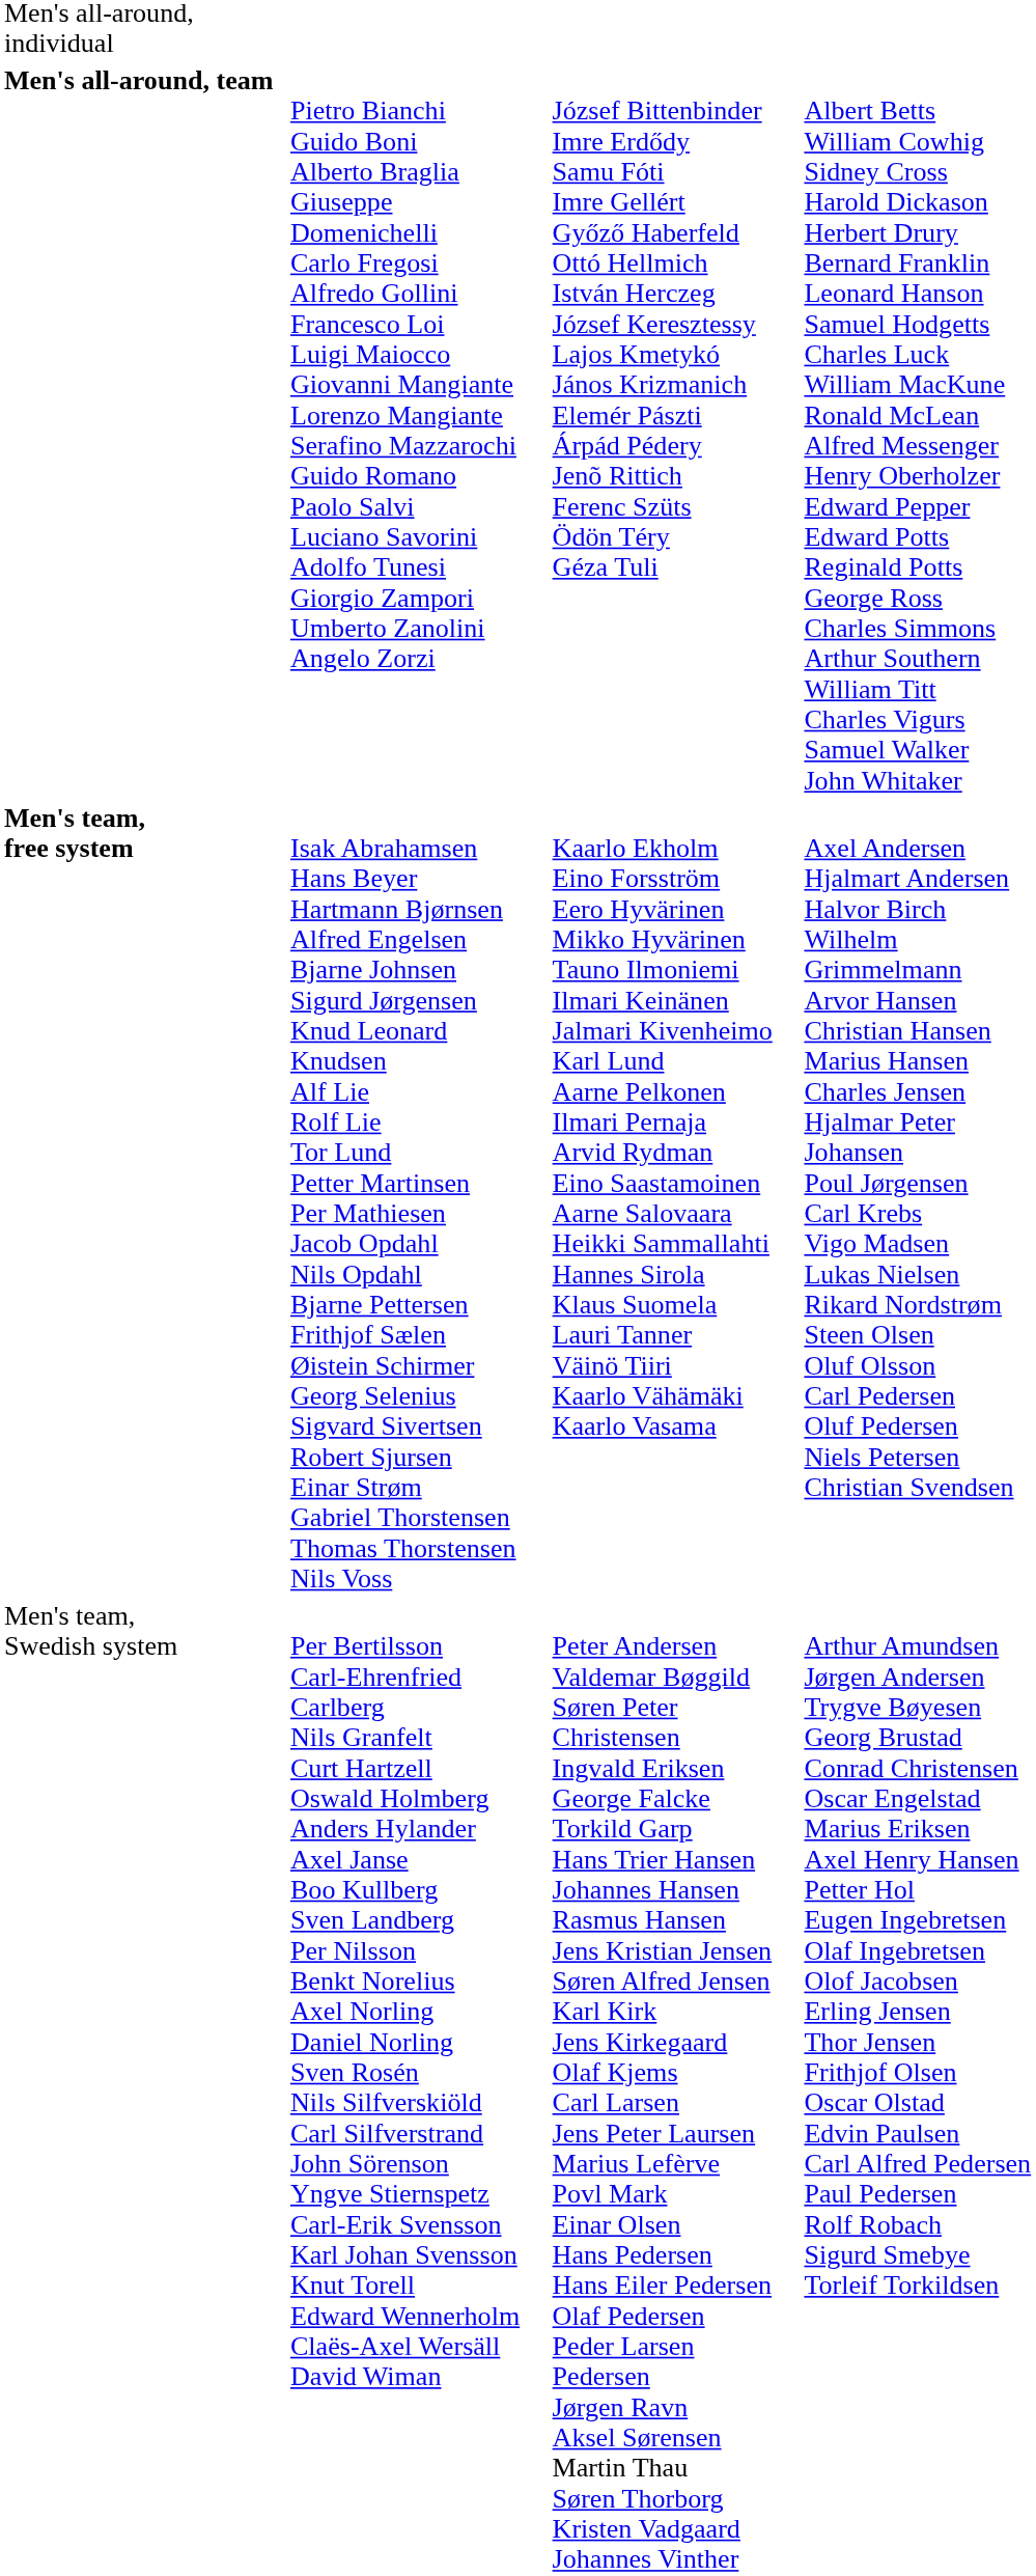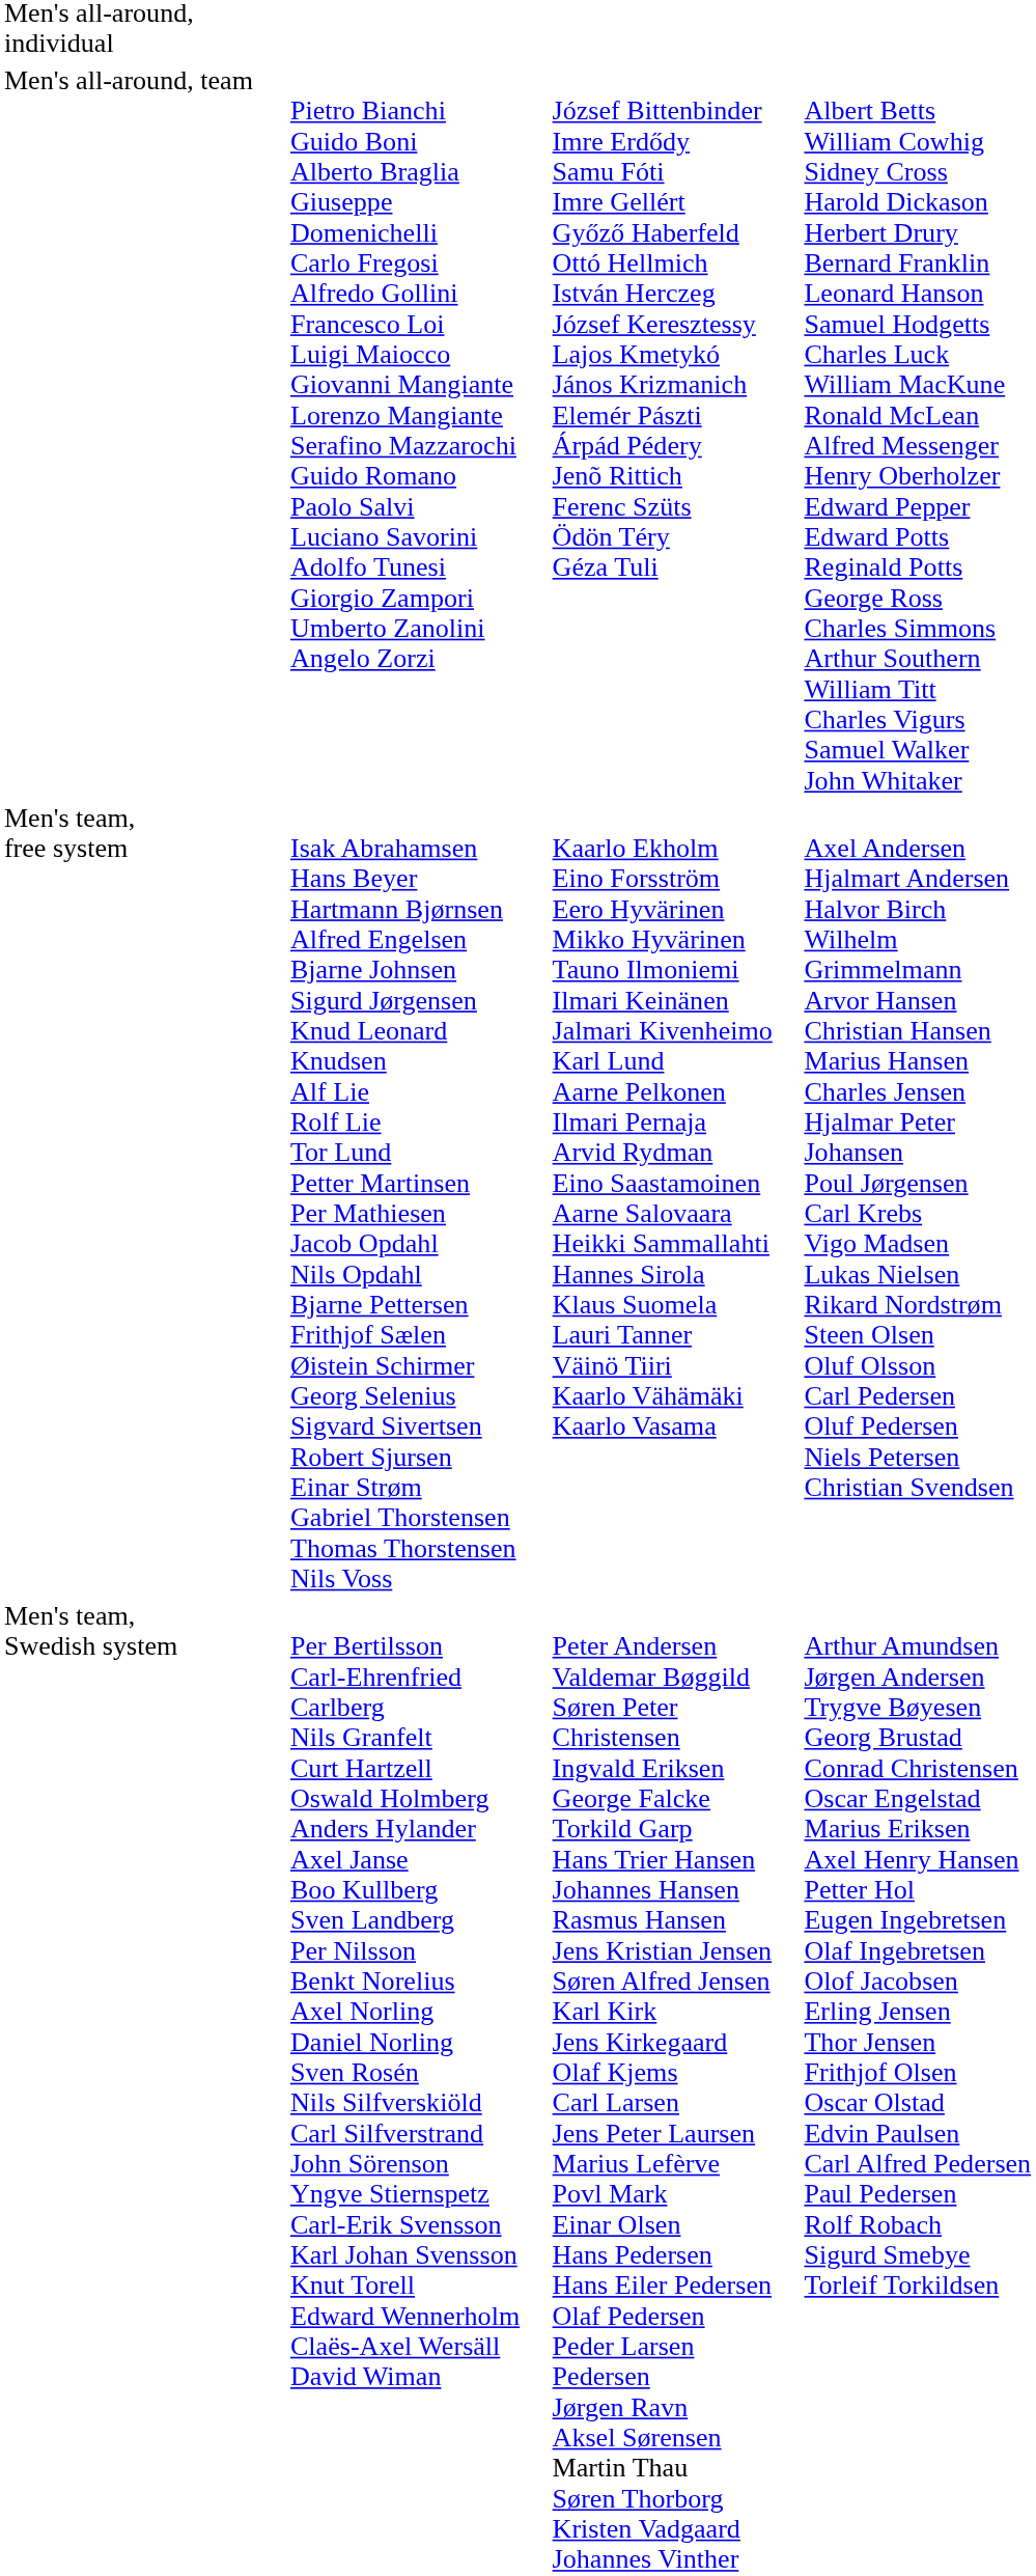Men's all-around, team | column 1: bold -> normal
Men's team, free system | column 1: bold -> normal
